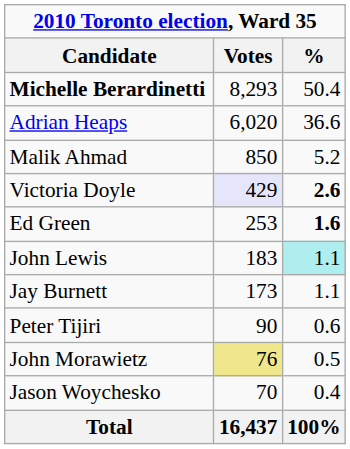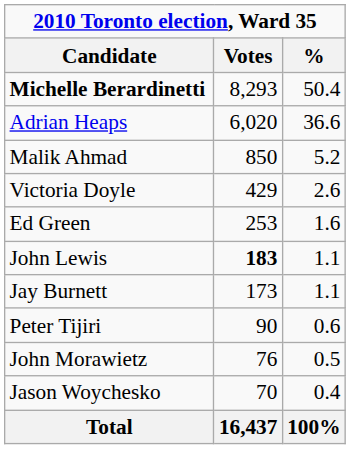Victoria Doyle | Votes: lavender background -> no background
Victoria Doyle | %: bold -> normal
Ed Green | %: bold -> normal
John Lewis | Votes: normal -> bold
John Lewis | %: paleturquoise background -> no background
John Morawietz | Votes: khaki background -> no background
